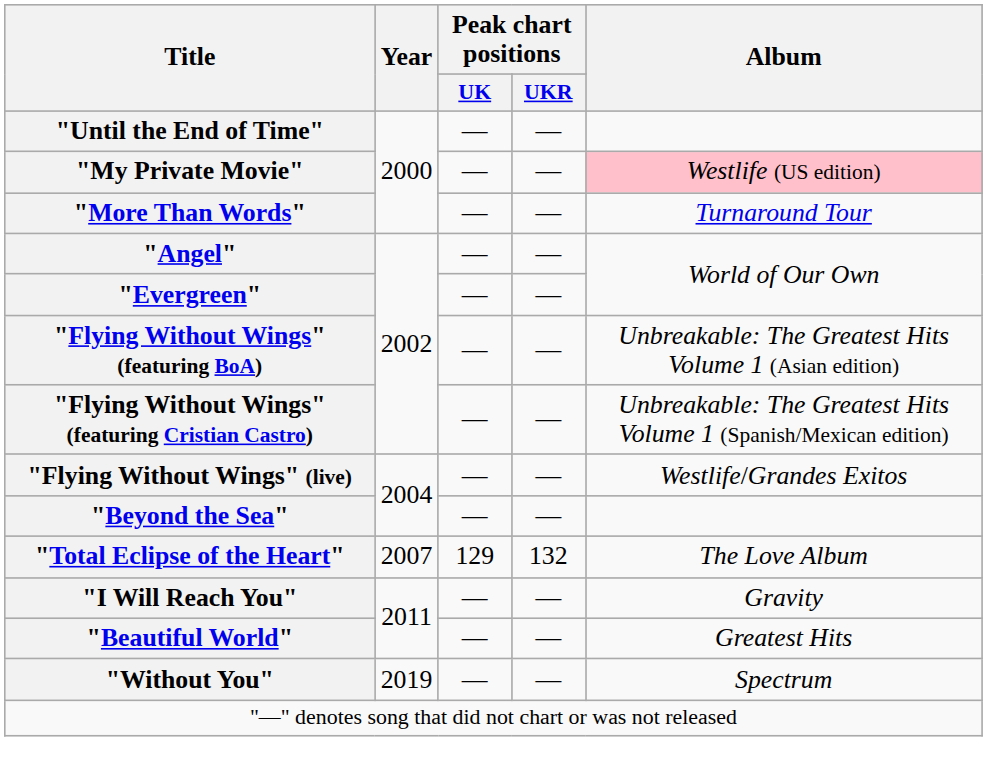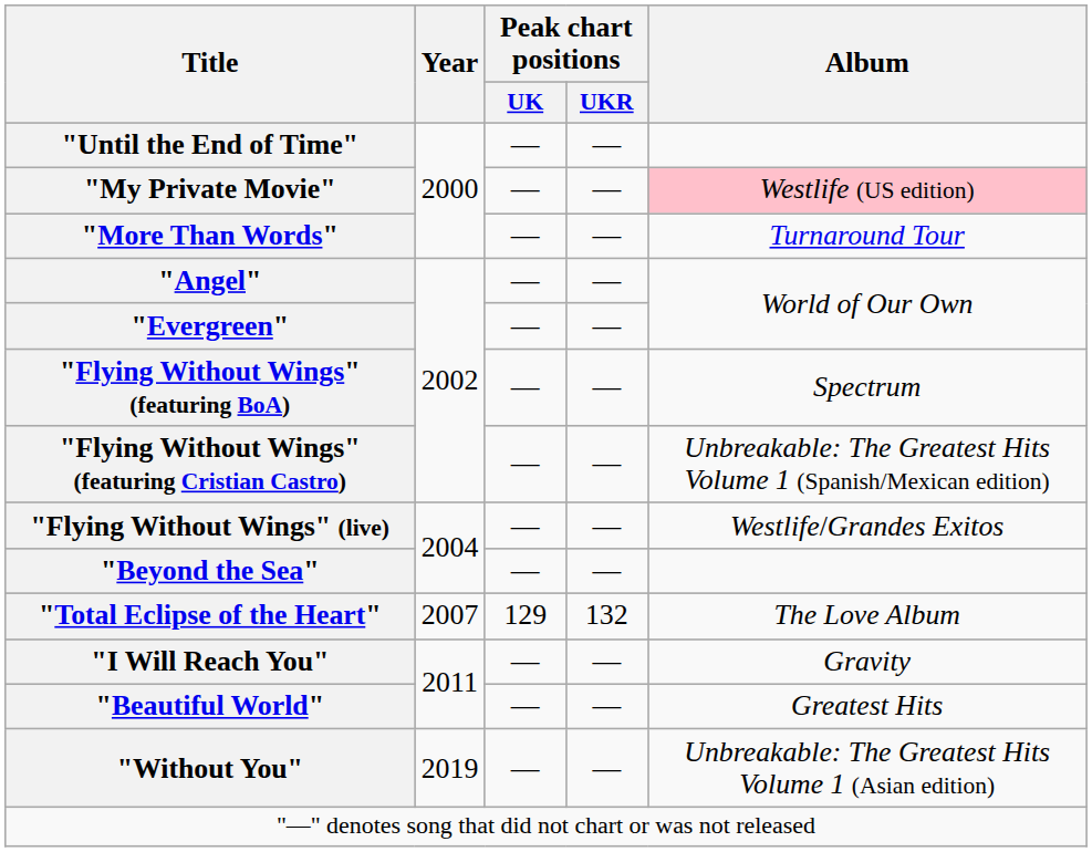"Flying Without Wings" (featuring BoA) | Album: Unbreakable: The Greatest Hits Volume 1 (Asian edition) -> Spectrum
"Without You" | Album: Spectrum -> Unbreakable: The Greatest Hits Volume 1 (Asian edition)
